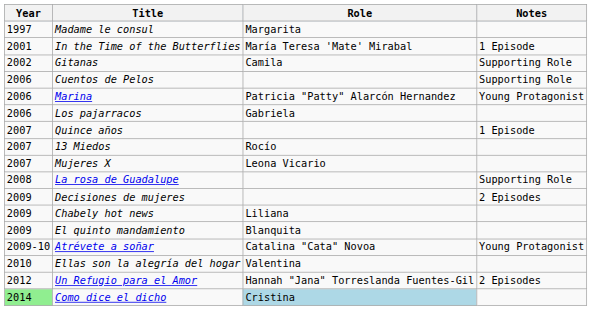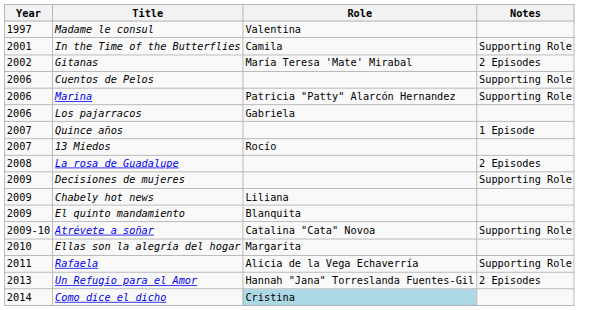Madame le consul | Role: Margarita -> Valentina
In the Time of the Butterflies | Role: María Teresa 'Mate' Mirabal -> Camila
In the Time of the Butterflies | Notes: 1 Episode -> Supporting Role
Gitanas | Role: Camila -> María Teresa 'Mate' Mirabal
Gitanas | Notes: Supporting Role -> 2 Episodes
Marina | Notes: Young Protagonist -> Supporting Role
- row: 2007 | Mujeres X | Leona Vicario
La rosa de Guadalupe | Notes: Supporting Role -> 2 Episodes
Decisiones de mujeres | Notes: 2 Episodes -> Supporting Role
Atrévete a soñar | Notes: Young Protagonist -> Supporting Role
Ellas son la alegría del hogar | Role: Valentina -> Margarita
+ row: 2011 | Rafaela | Alicia de la Vega Echaverría | Supporting Role
Un Refugio para el Amor | Year: 2012 -> 2013
Como dice el dicho | Year: lightgreen background -> no background
